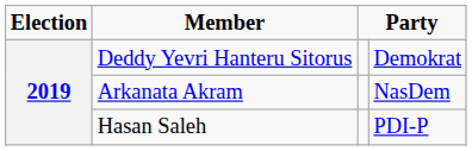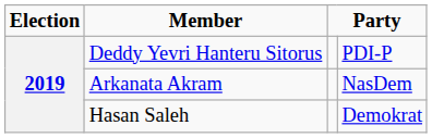Deddy Yevri Hanteru Sitorus | column 4: Demokrat -> PDI-P
Hasan Saleh | column 4: PDI-P -> Demokrat
